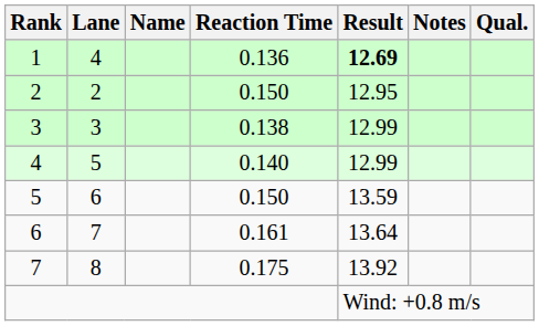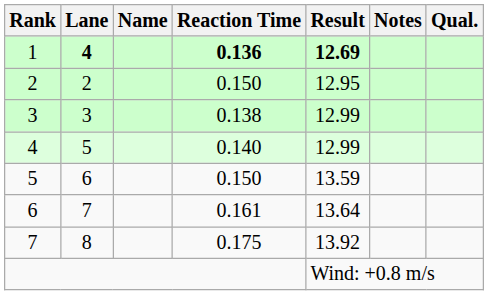1 | Lane: normal -> bold
1 | Reaction Time: normal -> bold
